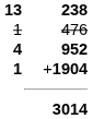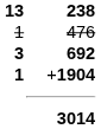row 3 | 13: 4 -> 3
row 3 | 238: 952 -> 692
